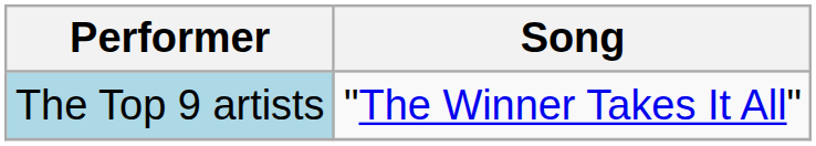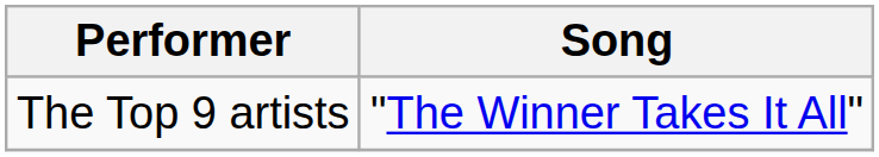row 2 | Performer: lightblue background -> no background
